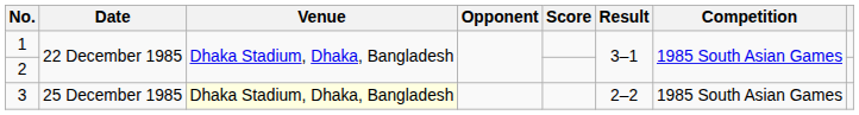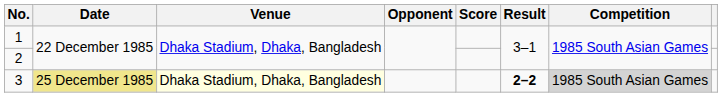3 | Date: no background -> khaki background
3 | Result: normal -> bold
3 | Competition: no background -> lightgrey background
